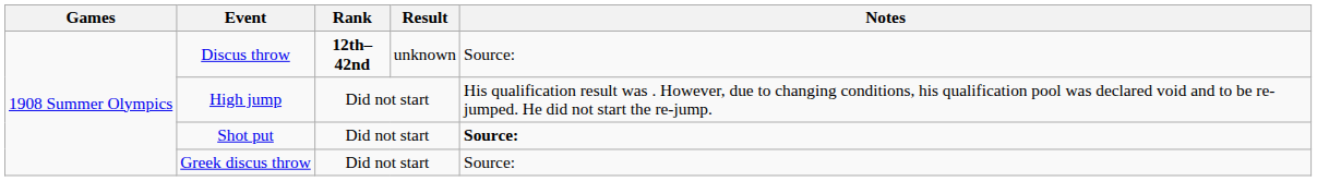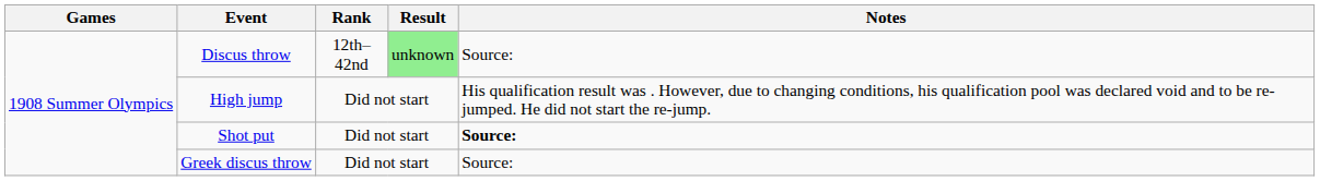Discus throw | Rank: bold -> normal
Discus throw | Result: no background -> lightgreen background
